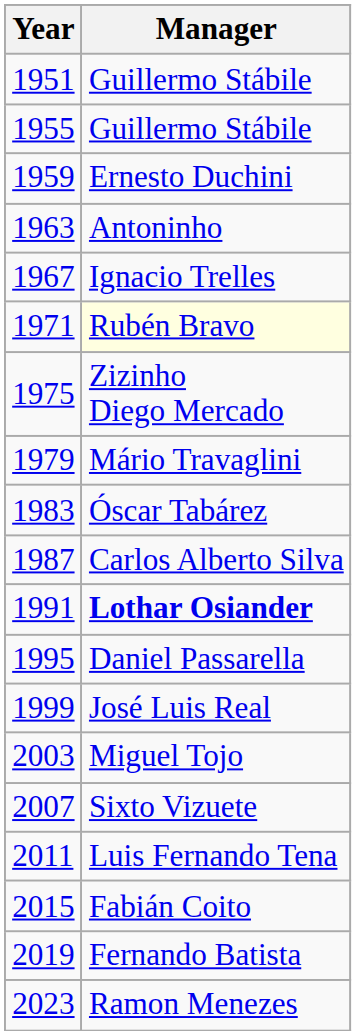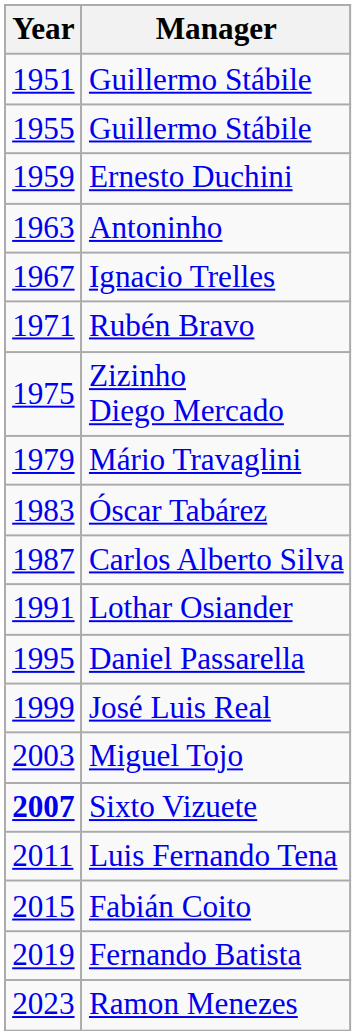row 7 | Manager: lightyellow background -> no background
row 12 | Manager: bold -> normal
row 16 | Year: normal -> bold
